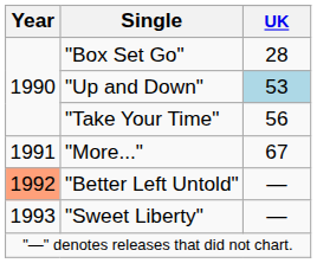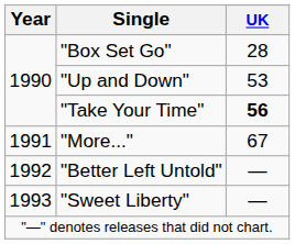"Up and Down" | UK: lightblue background -> no background
"Take Your Time" | UK: normal -> bold
"Better Left Untold" | Year: lightsalmon background -> no background
